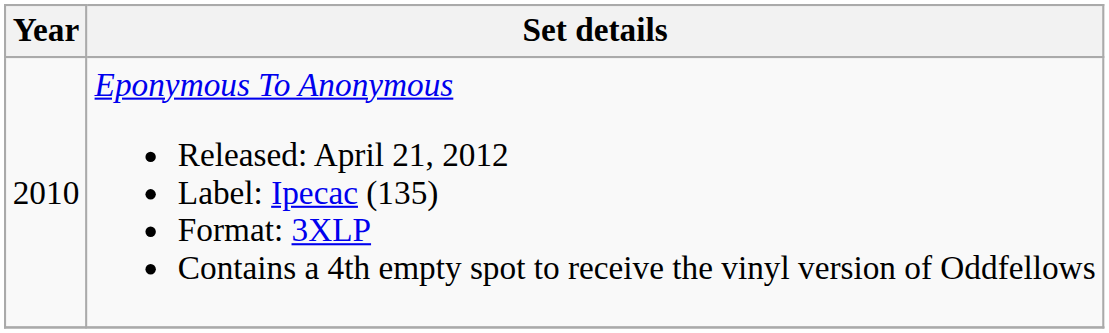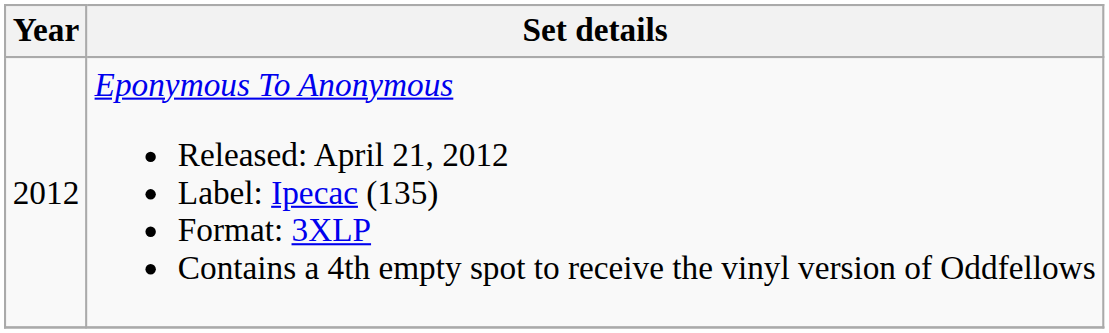row 2 | Year: 2010 -> 2012
